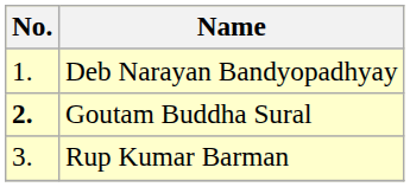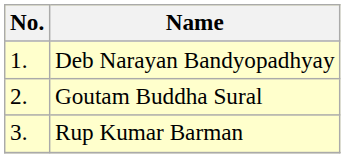Goutam Buddha Sural | No.: bold -> normal
